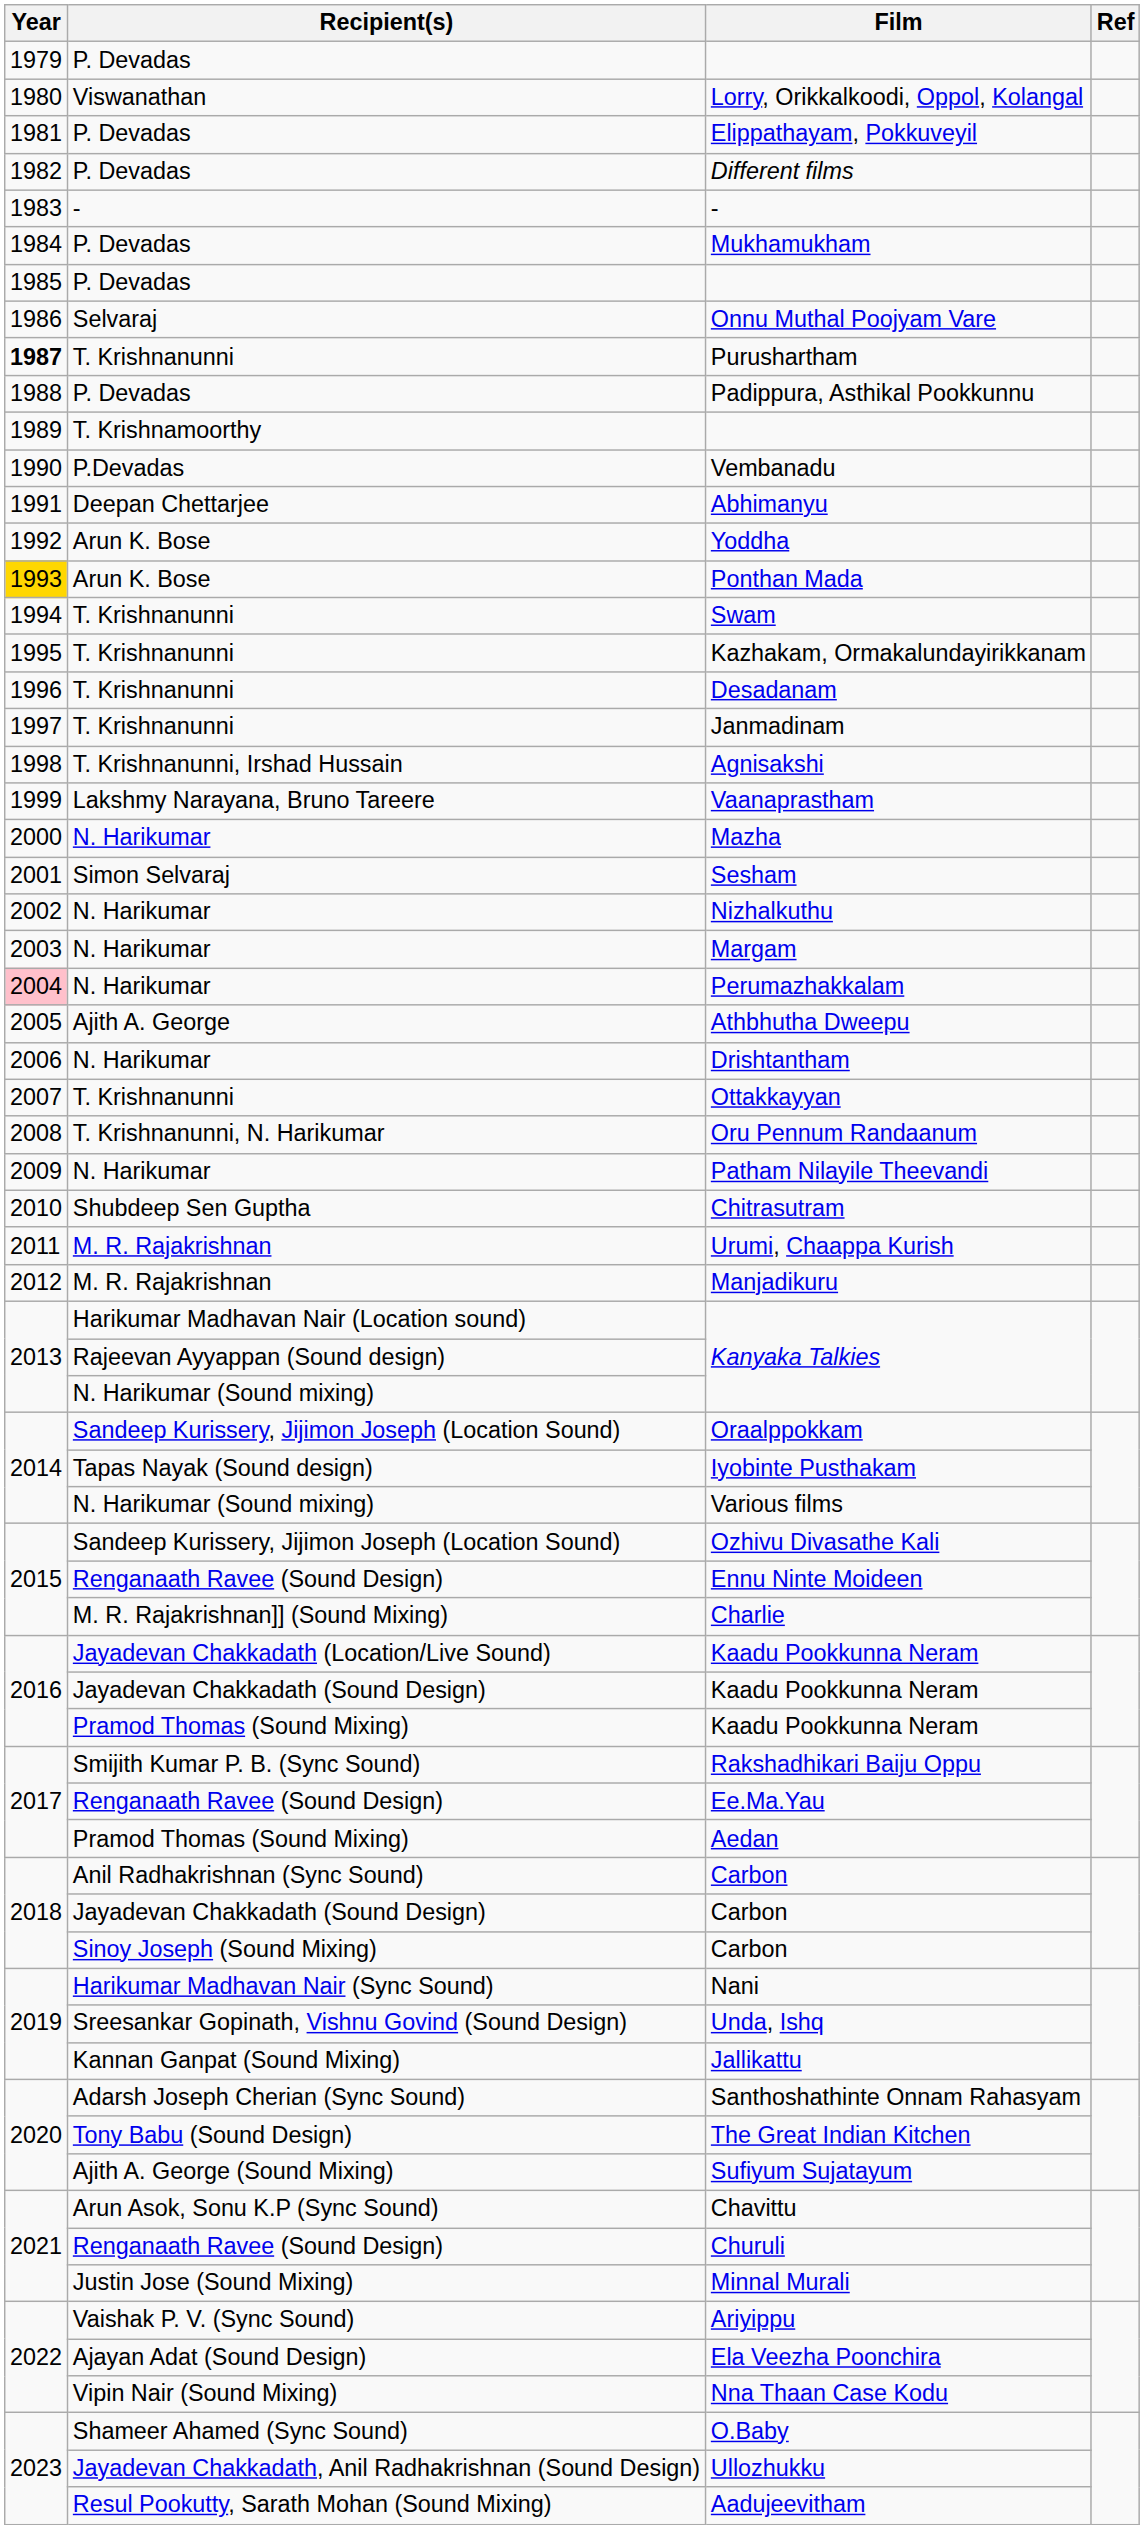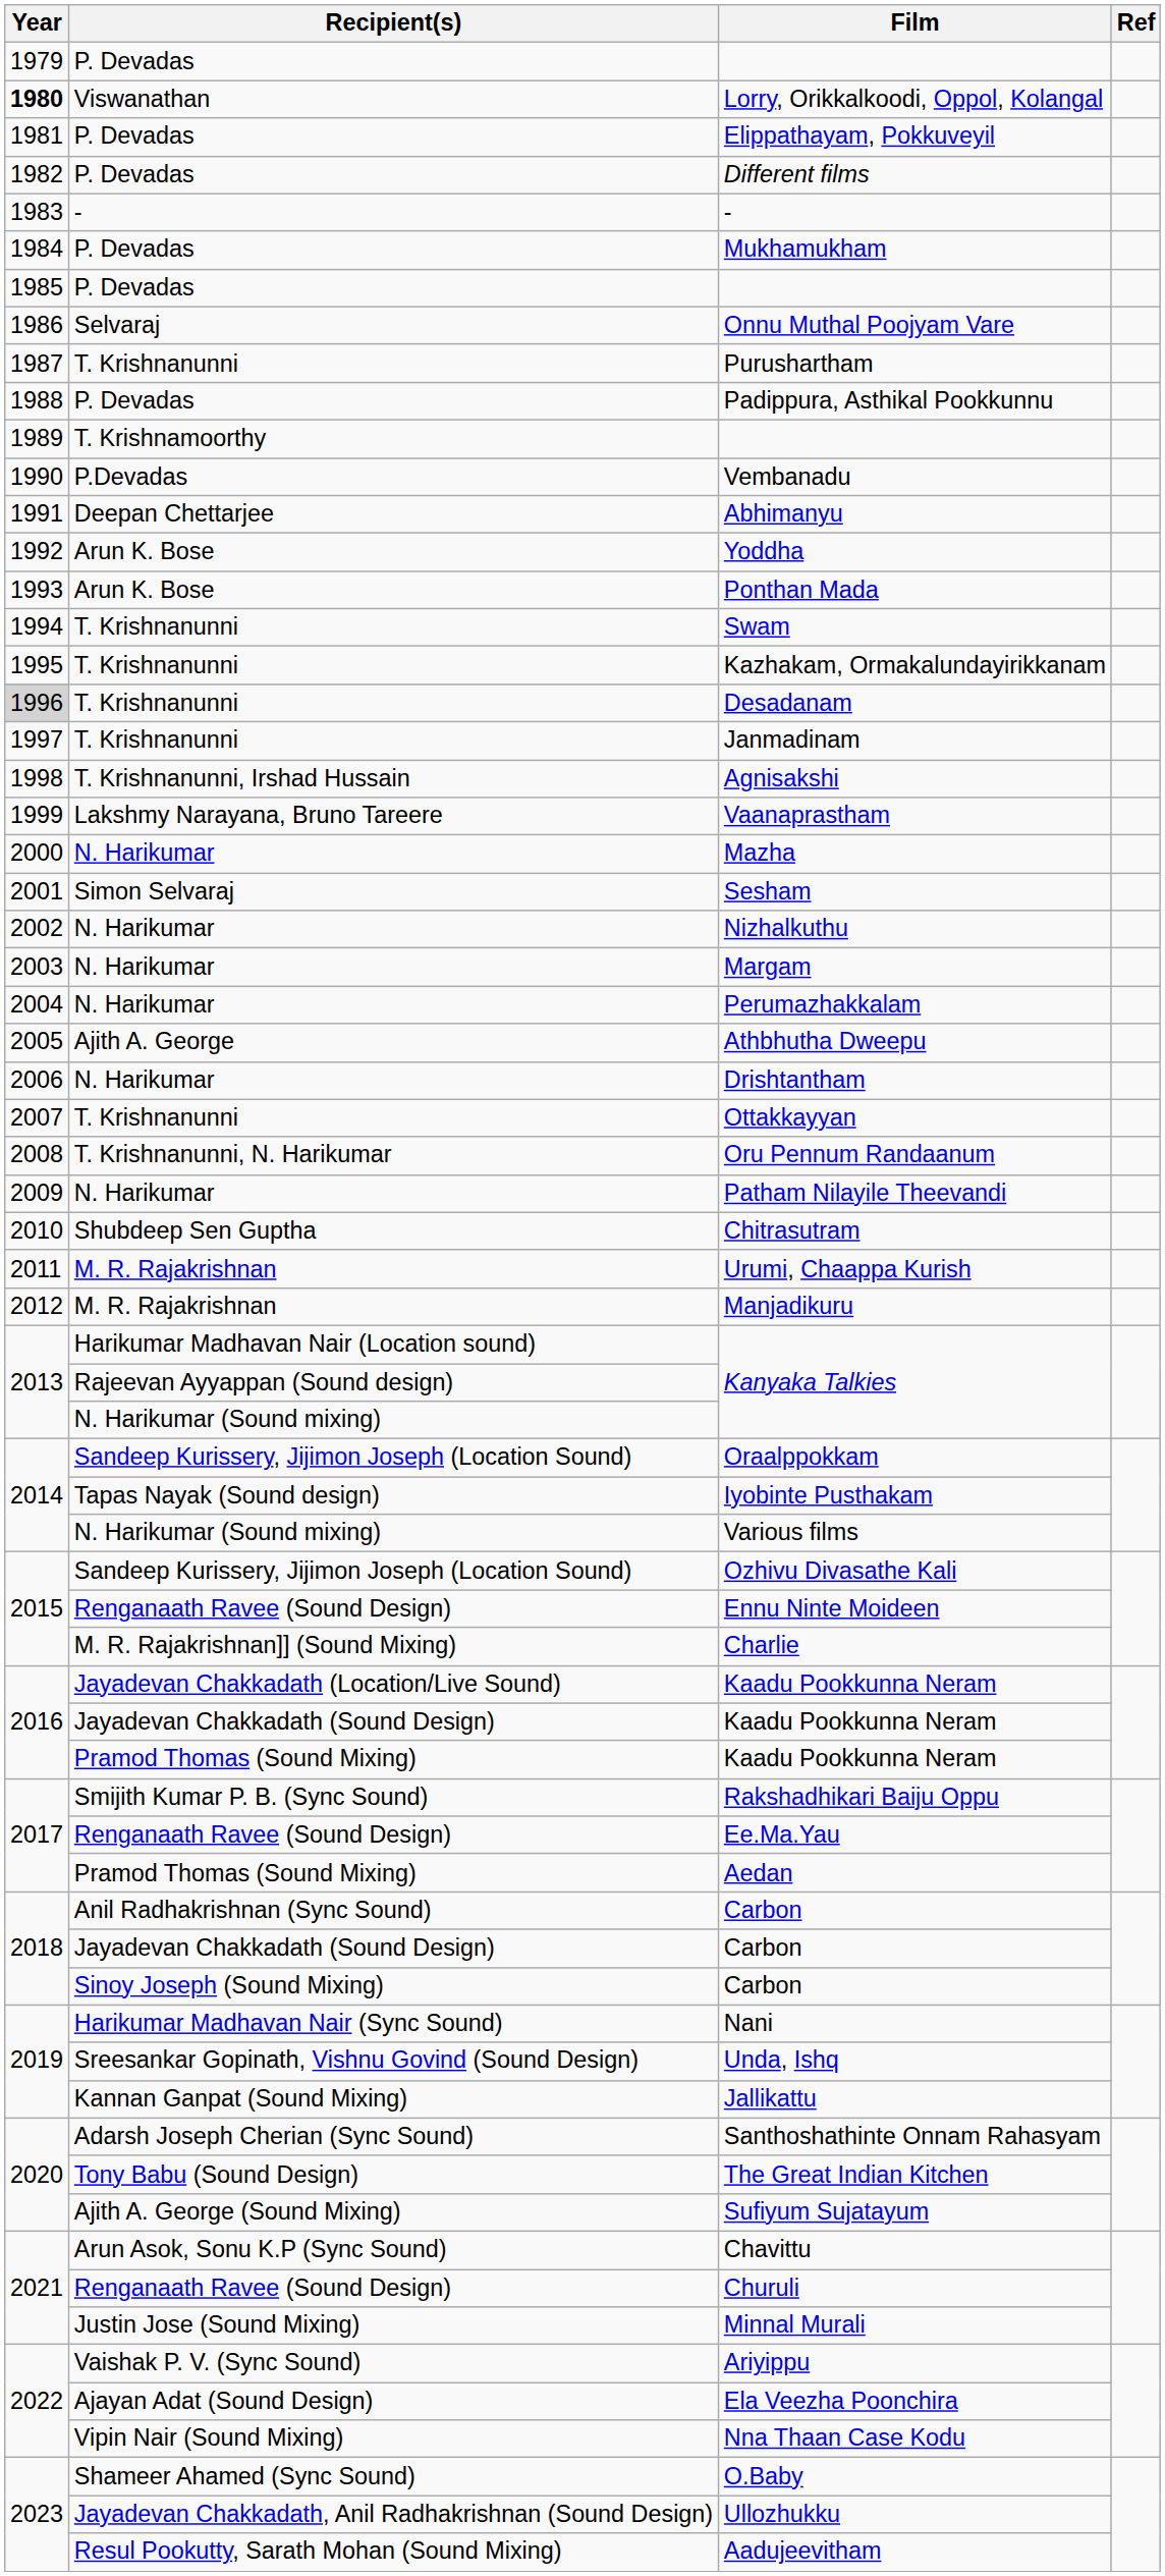Lorry, Orikkalkoodi, Oppol, Kolangal | Year: normal -> bold
Purushartham | Year: bold -> normal
Ponthan Mada | Year: gold background -> no background
Desadanam | Year: no background -> lightgrey background
Perumazhakkalam | Year: pink background -> no background
